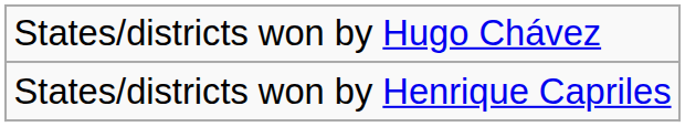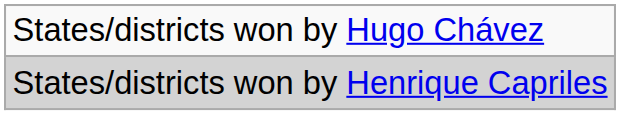row 2 | column 1: no background -> lightgrey background
